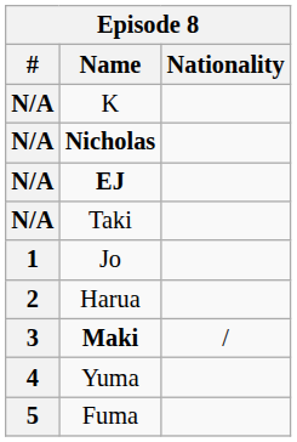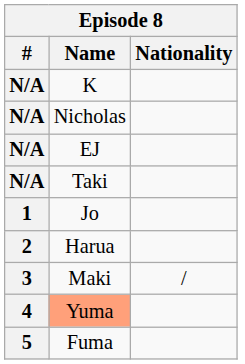Nicholas | Name: bold -> normal
EJ | Name: bold -> normal
Maki | Name: bold -> normal
Yuma | Name: no background -> lightsalmon background
